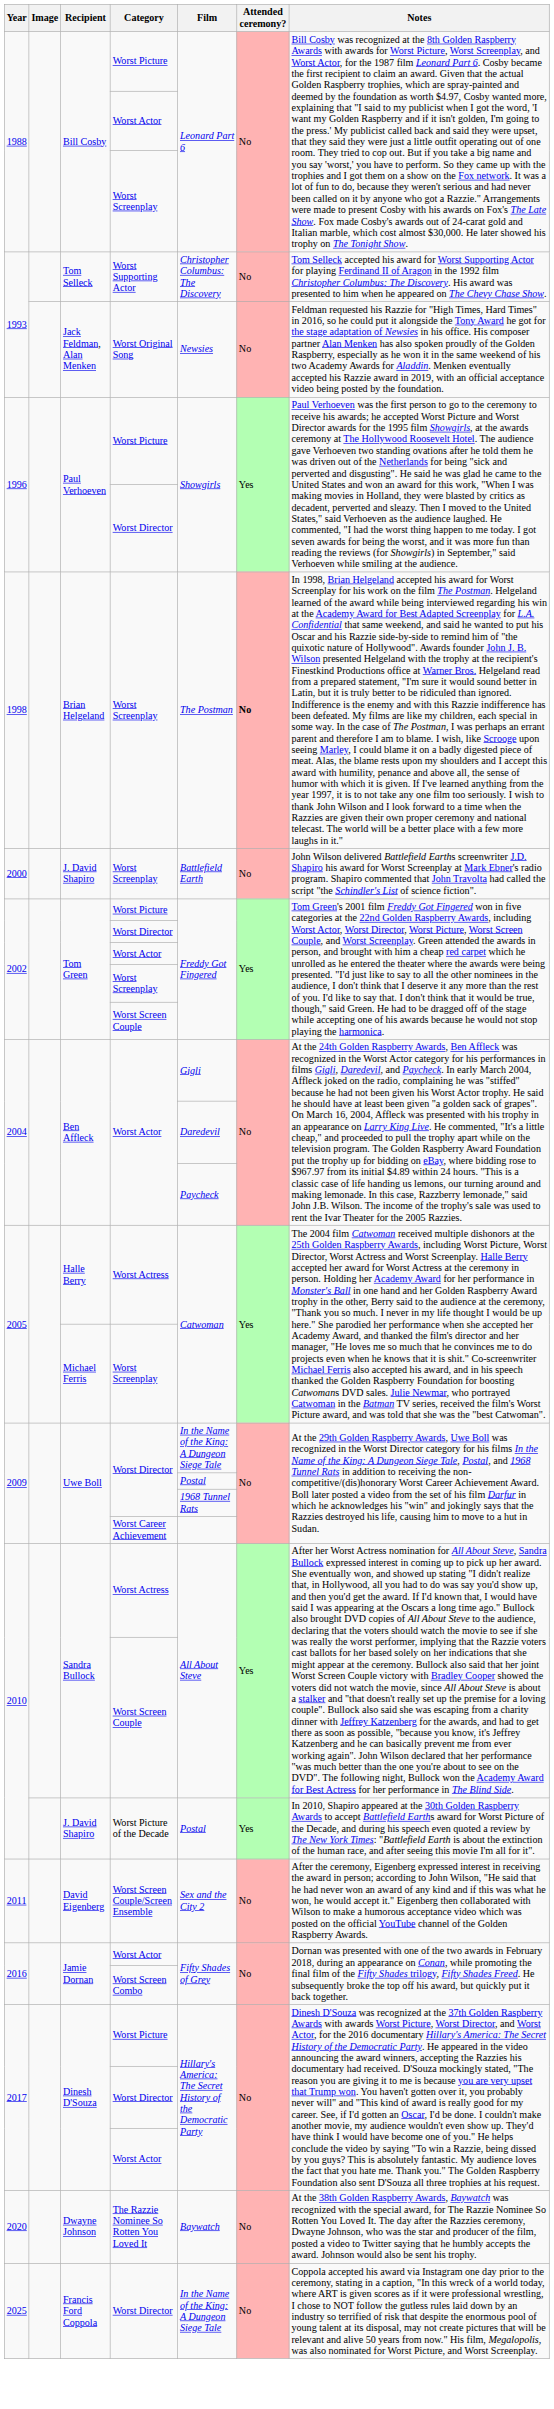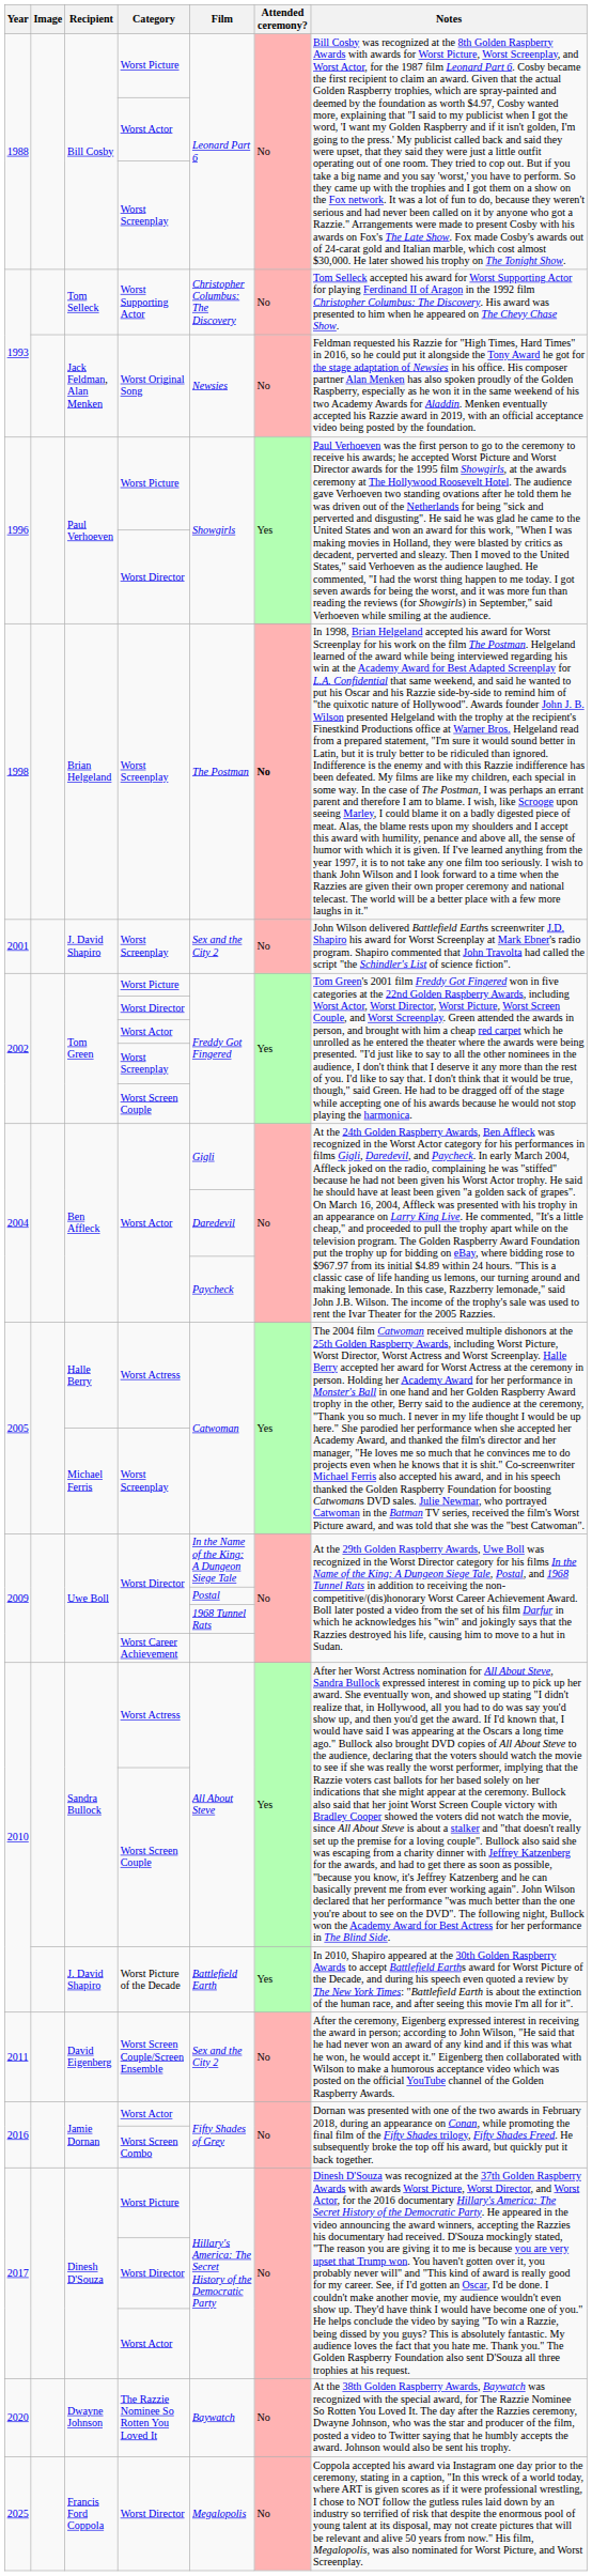J. David Shapiro / Worst Screenplay | Year: 2000 -> 2001
J. David Shapiro / Worst Screenplay | Film: Battlefield Earth -> Sex and the City 2
J. David Shapiro / Worst Picture of the Decade | Film: Postal -> Battlefield Earth
Francis Ford Coppola | Film: In the Name of the King: A Dungeon Siege Tale -> Megalopolis
